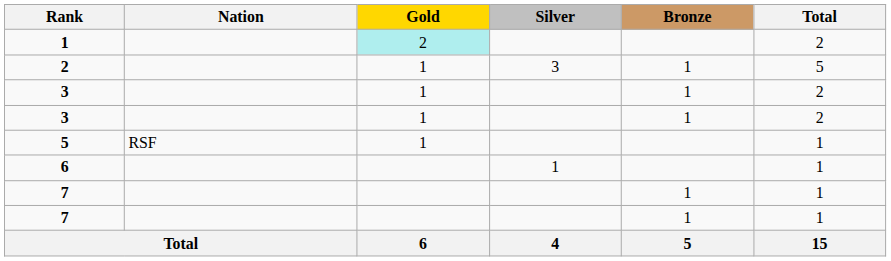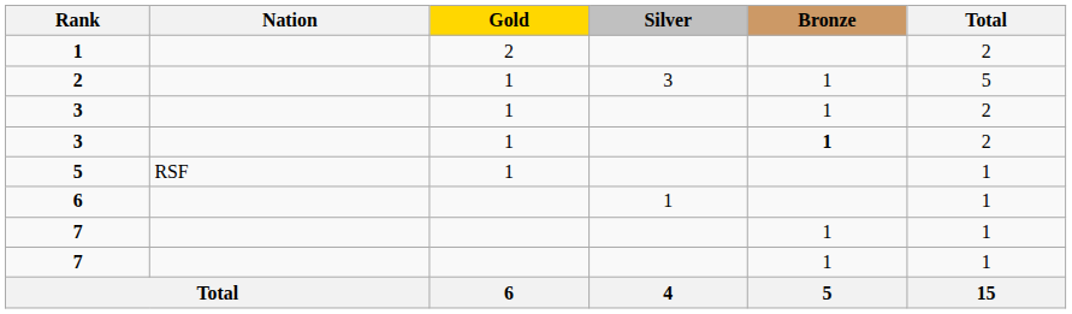row 2 | Gold: paleturquoise background -> no background
row 5 | Bronze: normal -> bold
